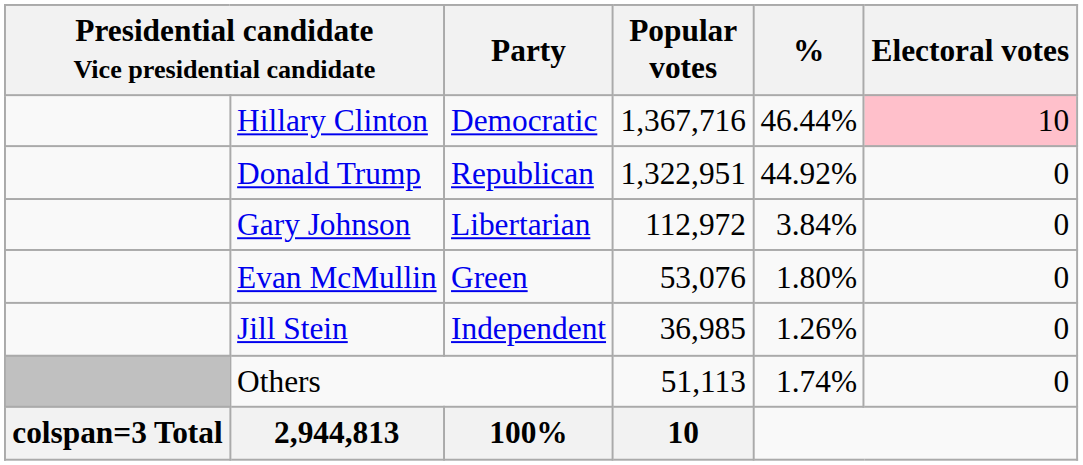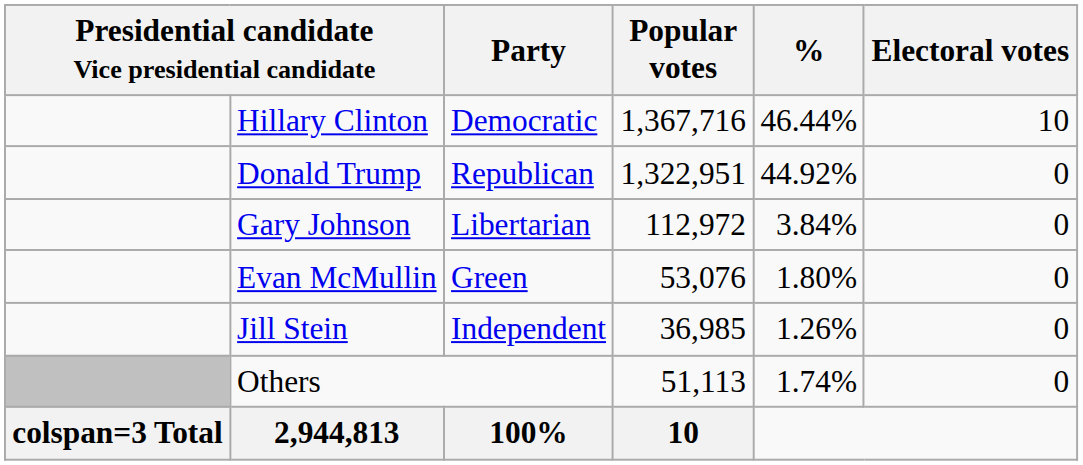Hillary Clinton | Electoral votes: pink background -> no background
